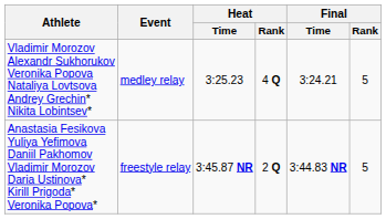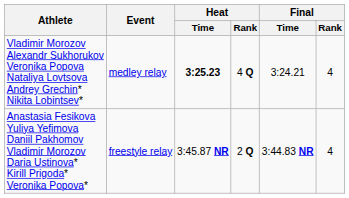row 3 | Heat / Time: normal -> bold
row 3 | Final / Rank: 5 -> 4
row 4 | Final / Rank: 5 -> 4
